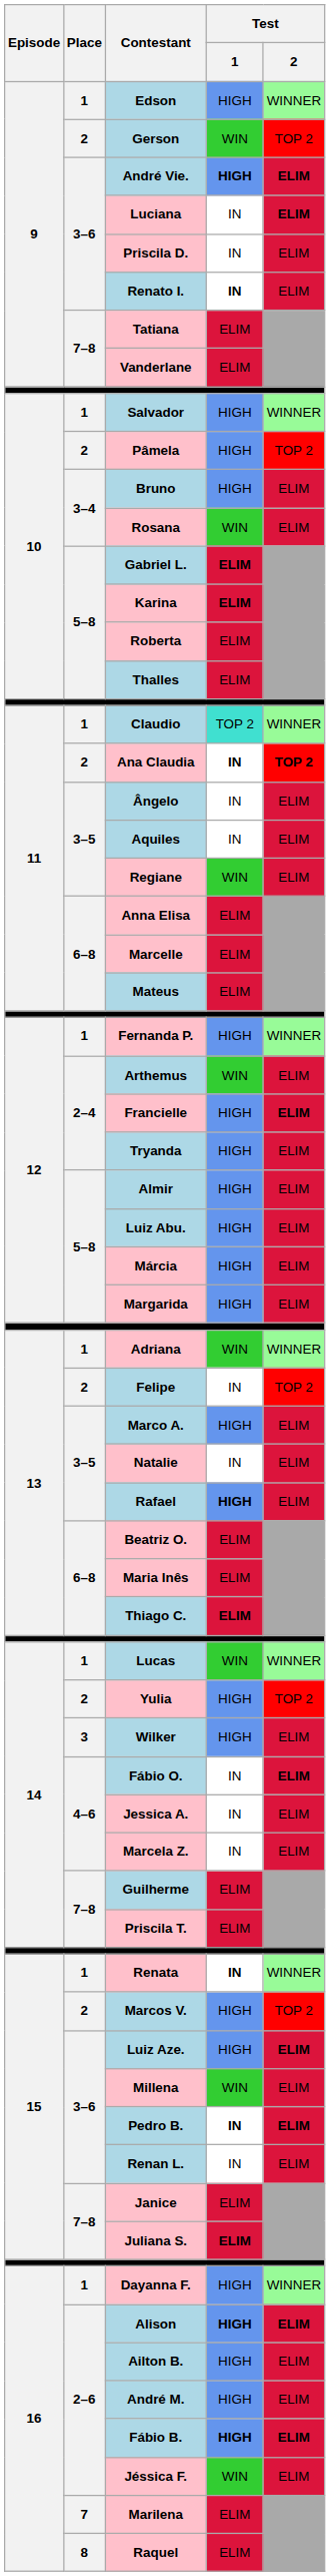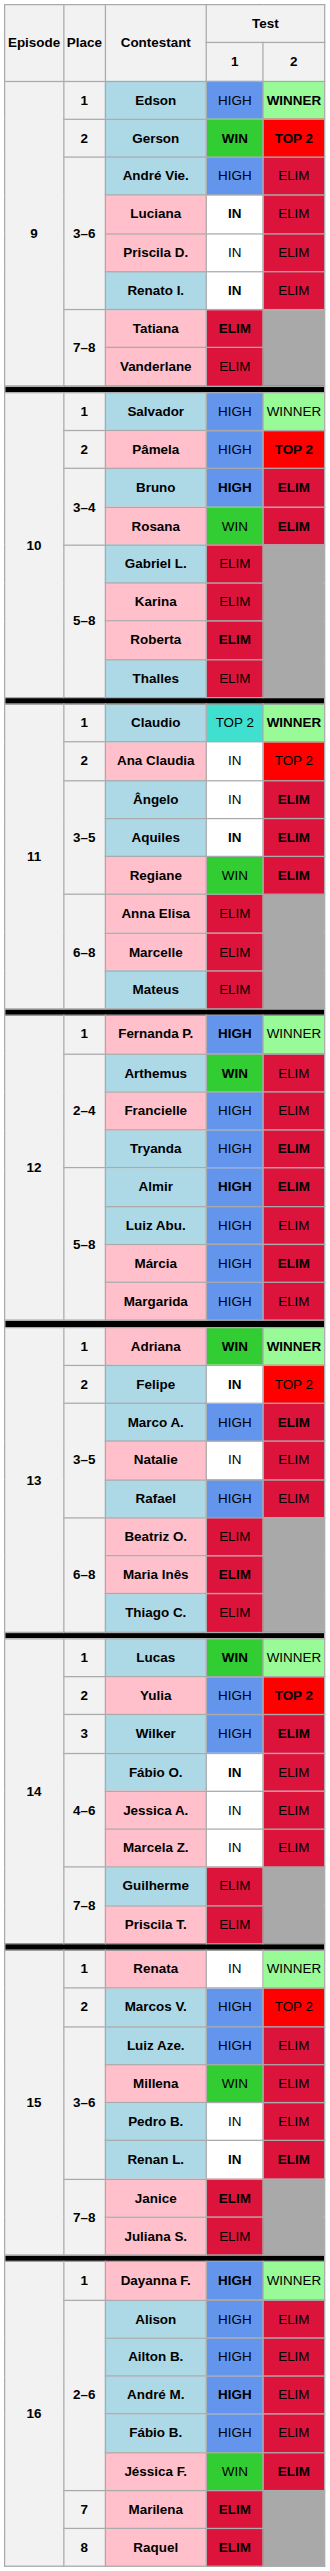Edson | Test / 2: normal -> bold
Gerson | Test / 1: normal -> bold
Gerson | Test / 2: normal -> bold
André Vie. | Test / 1: bold -> normal
André Vie. | Test / 2: bold -> normal
Luciana | Test / 1: normal -> bold
Luciana | Test / 2: bold -> normal
Tatiana | Test / 1: normal -> bold
Pâmela | Test / 2: normal -> bold
Bruno | Test / 1: normal -> bold
Bruno | Test / 2: normal -> bold
Rosana | Test / 2: normal -> bold
Gabriel L. | Test / 1: bold -> normal
Karina | Test / 1: bold -> normal
Roberta | Test / 1: normal -> bold
Claudio | Test / 2: normal -> bold
Ana Claudia | Test / 1: bold -> normal
Ana Claudia | Test / 2: bold -> normal
Ângelo | Test / 2: normal -> bold
Aquiles | Test / 1: normal -> bold
Aquiles | Test / 2: normal -> bold
Regiane | Test / 2: normal -> bold
Fernanda P. | Test / 1: normal -> bold
Arthemus | Test / 1: normal -> bold
Francielle | Test / 2: bold -> normal
Tryanda | Test / 2: normal -> bold
Almir | Test / 1: normal -> bold
Almir | Test / 2: normal -> bold
Márcia | Test / 2: normal -> bold
Adriana | Test / 1: normal -> bold
Adriana | Test / 2: normal -> bold
Felipe | Test / 1: normal -> bold
Marco A. | Test / 2: normal -> bold
Rafael | Test / 1: bold -> normal
Maria Inês | Test / 1: normal -> bold
Thiago C. | Test / 1: bold -> normal
Lucas | Test / 1: normal -> bold
Yulia | Test / 2: normal -> bold
Wilker | Test / 2: normal -> bold
Fábio O. | Test / 1: normal -> bold
Fábio O. | Test / 2: bold -> normal
Renata | Test / 1: bold -> normal
Luiz Aze. | Test / 2: bold -> normal
Pedro B. | Test / 1: bold -> normal
Pedro B. | Test / 2: bold -> normal
Renan L. | Test / 1: normal -> bold
Renan L. | Test / 2: normal -> bold
Janice | Test / 1: normal -> bold
Juliana S. | Test / 1: bold -> normal
Dayanna F. | Test / 1: normal -> bold
Alison | Test / 1: bold -> normal
Alison | Test / 2: bold -> normal
André M. | Test / 1: normal -> bold
Fábio B. | Test / 1: bold -> normal
Fábio B. | Test / 2: bold -> normal
Jéssica F. | Test / 2: normal -> bold
Marilena | Test / 1: normal -> bold
Raquel | Test / 1: normal -> bold
